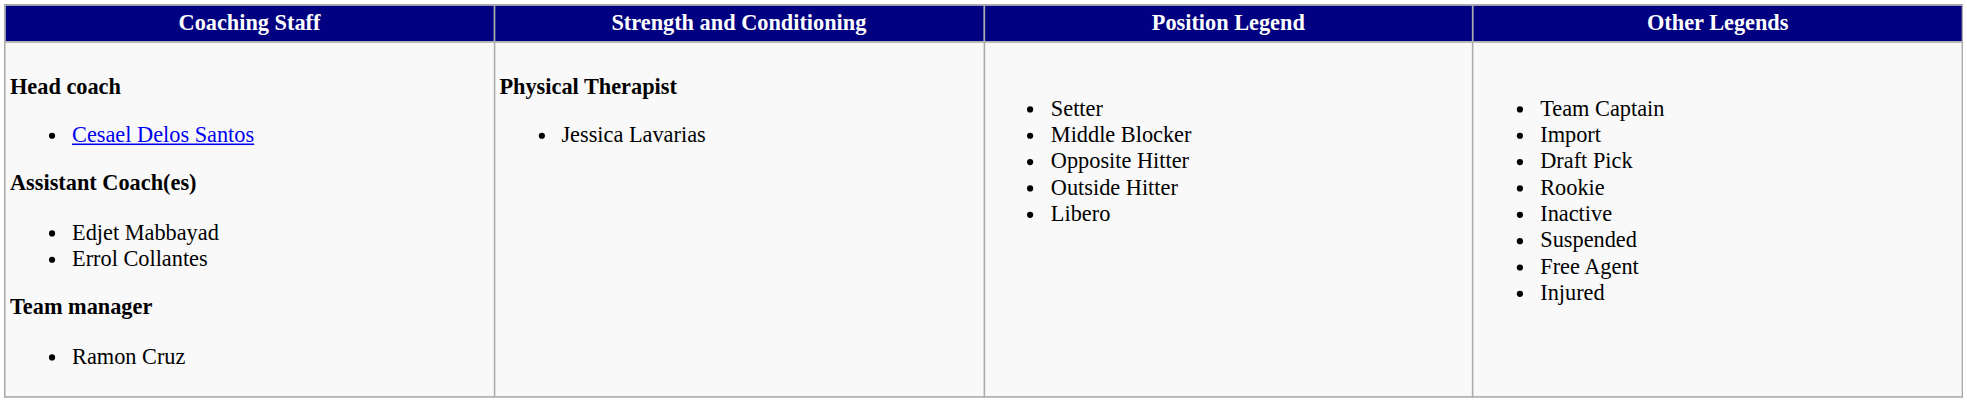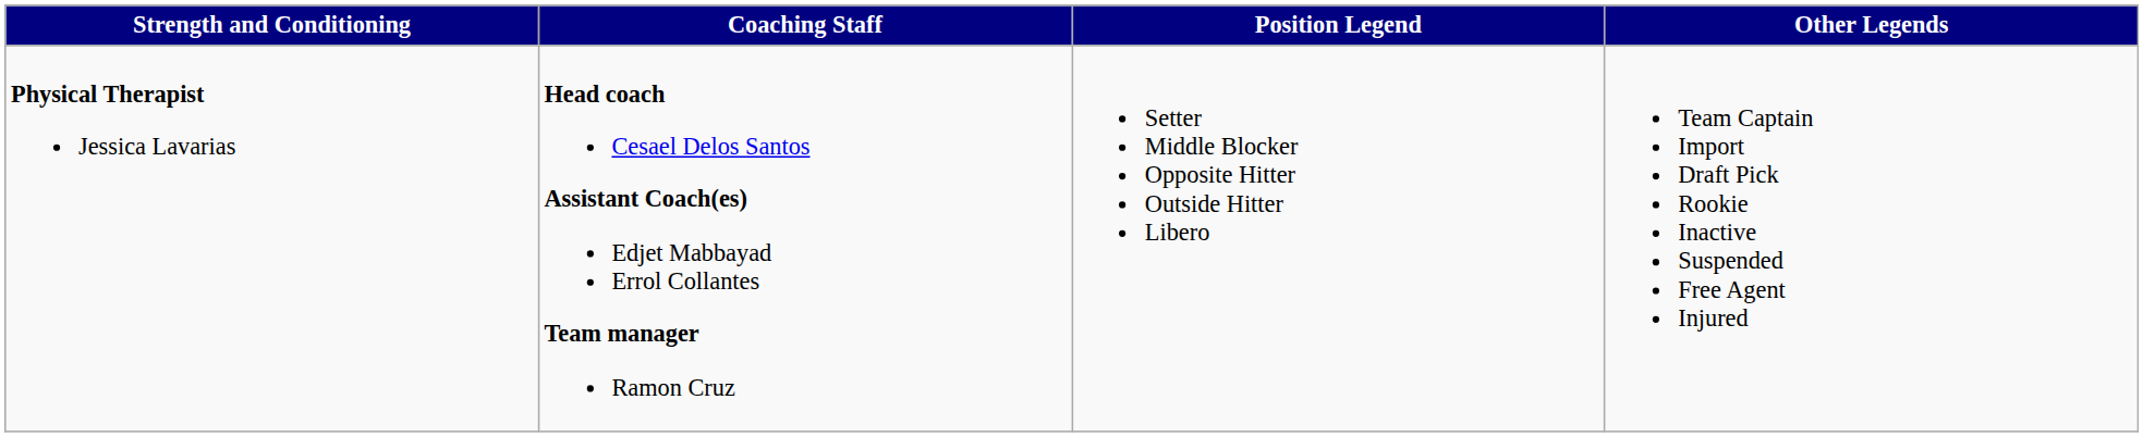columns swapped: Coaching Staff <-> Strength and Conditioning
